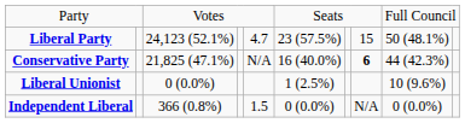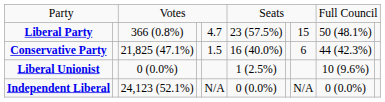Liberal Party | column 3: 24,123 (52.1%) -> 366 (0.8%)
Conservative Party | column 5: N/A -> 1.5
Conservative Party | column 8: bold -> normal
Independent Liberal | column 3: 366 (0.8%) -> 24,123 (52.1%)
Independent Liberal | column 5: 1.5 -> N/A
